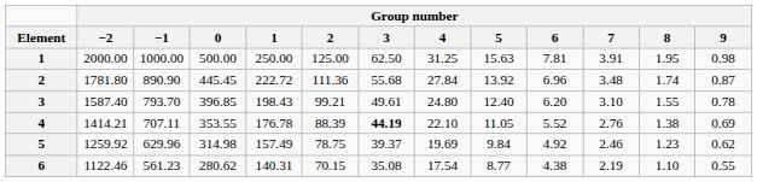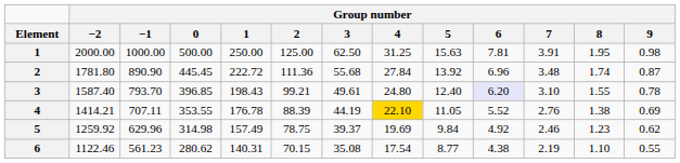row 5 | Group number / 6: no background -> lavender background
row 6 | Group number / 3: bold -> normal
row 6 | Group number / 4: no background -> gold background
